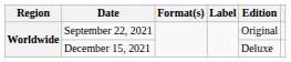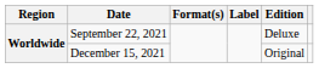September 22, 2021 | Edition: Original -> Deluxe
December 15, 2021 | Edition: Deluxe -> Original
